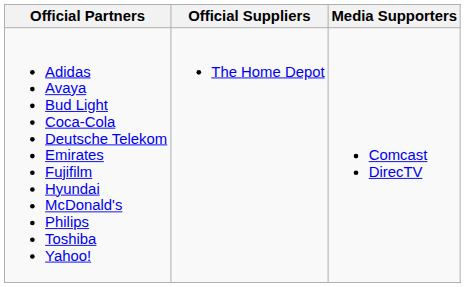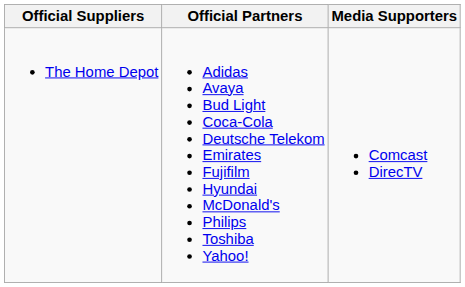columns swapped: Official Partners <-> Official Suppliers
